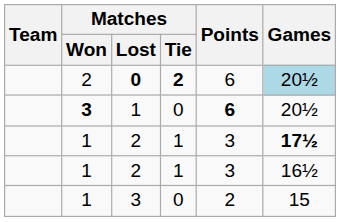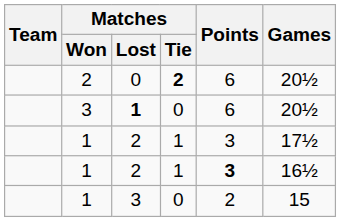row 3 | Matches / Lost: bold -> normal
row 3 | Games: lightblue background -> no background
row 4 | Matches / Won: bold -> normal
row 4 | Matches / Lost: normal -> bold
row 4 | Points: bold -> normal
row 5 | Games: bold -> normal
row 6 | Points: normal -> bold
